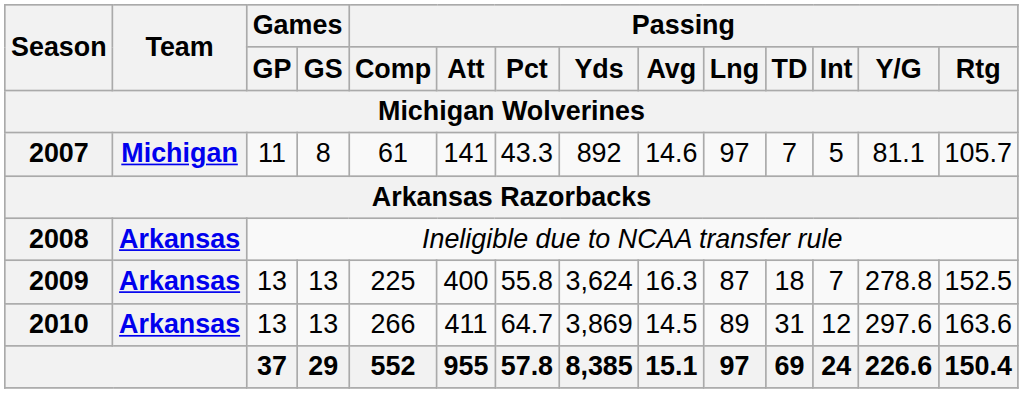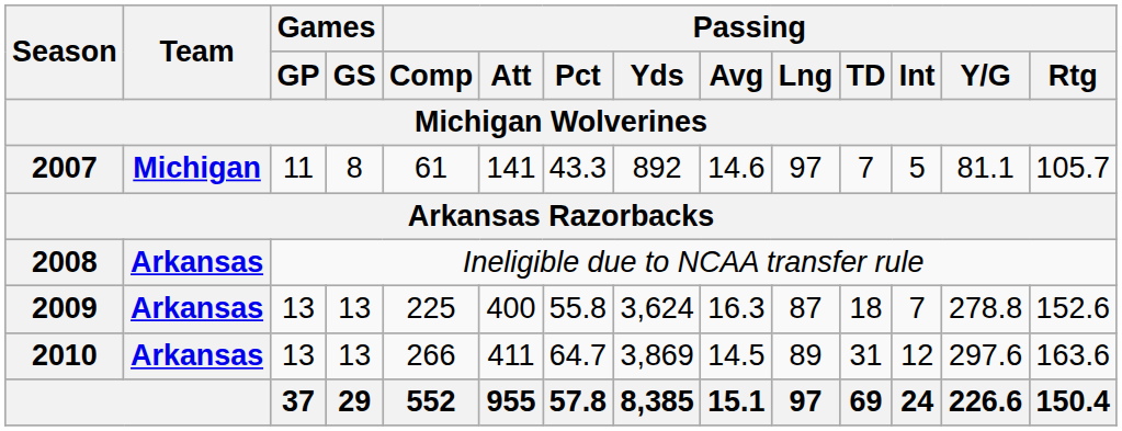2009 | Passing / Rtg: 152.5 -> 152.6
